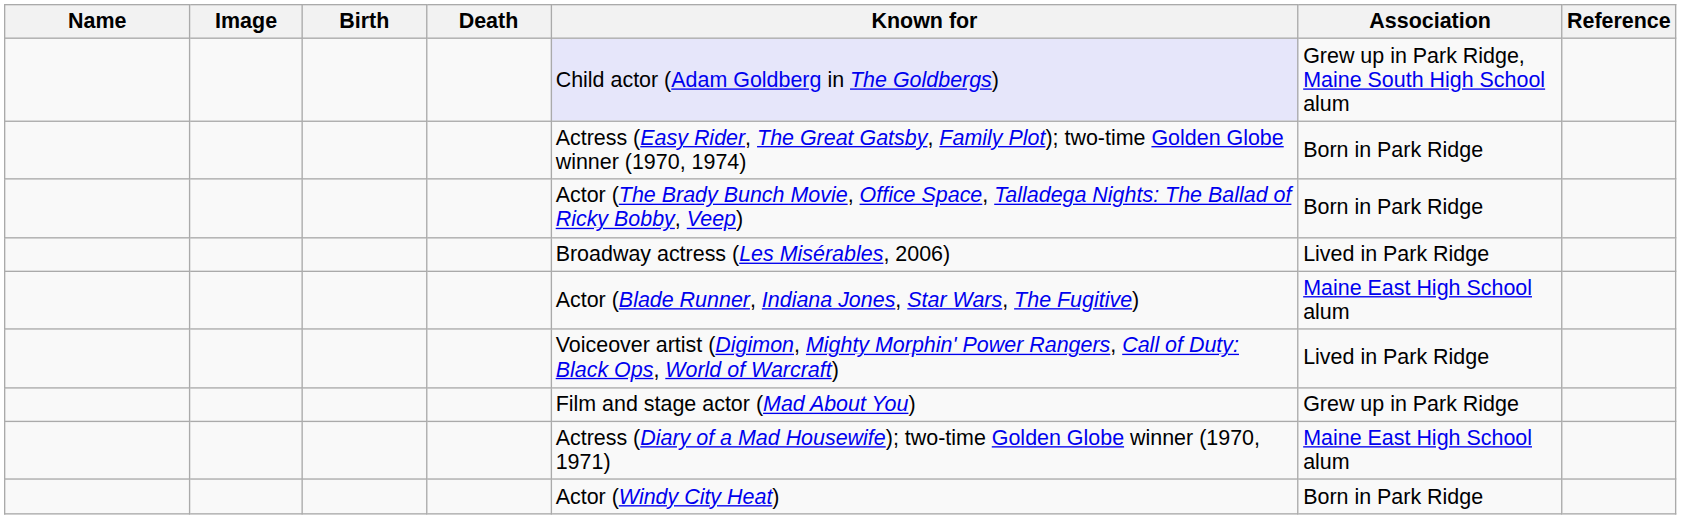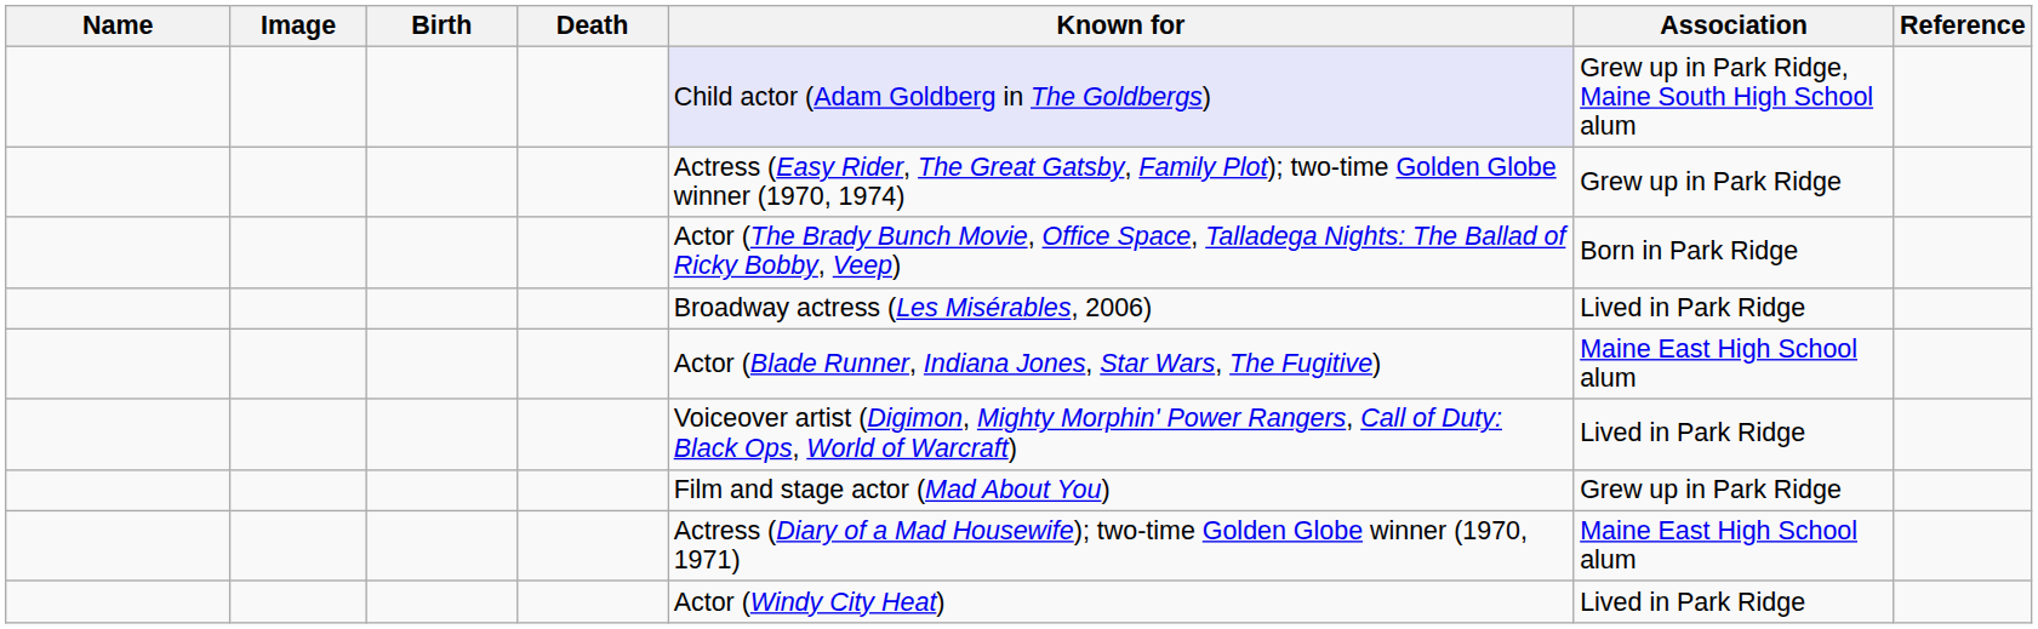row 3 | Association: Born in Park Ridge -> Grew up in Park Ridge
row 10 | Association: Born in Park Ridge -> Lived in Park Ridge
